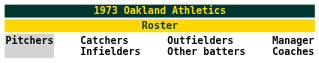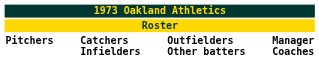Pitchers | column 1: lightgrey background -> no background
